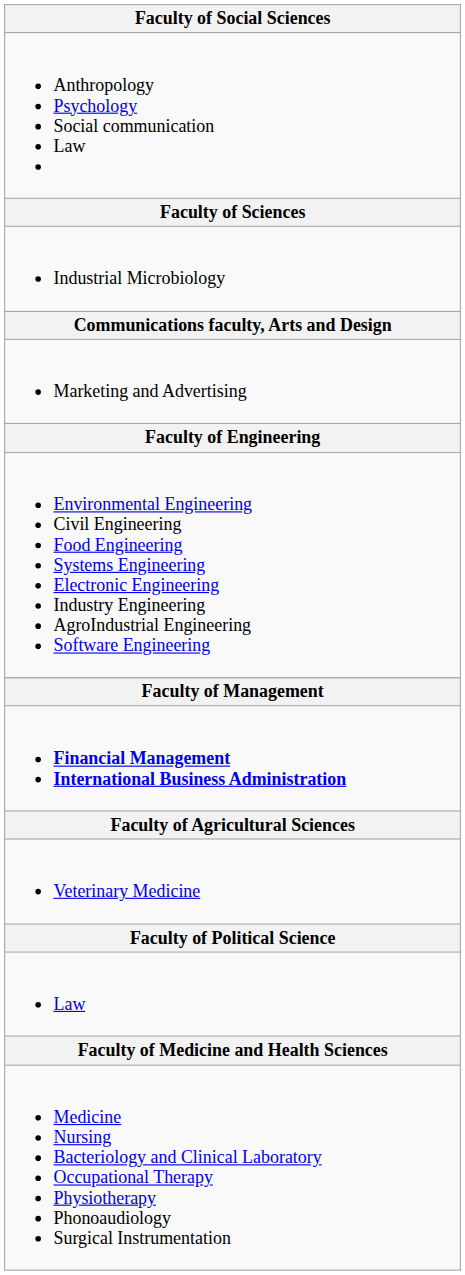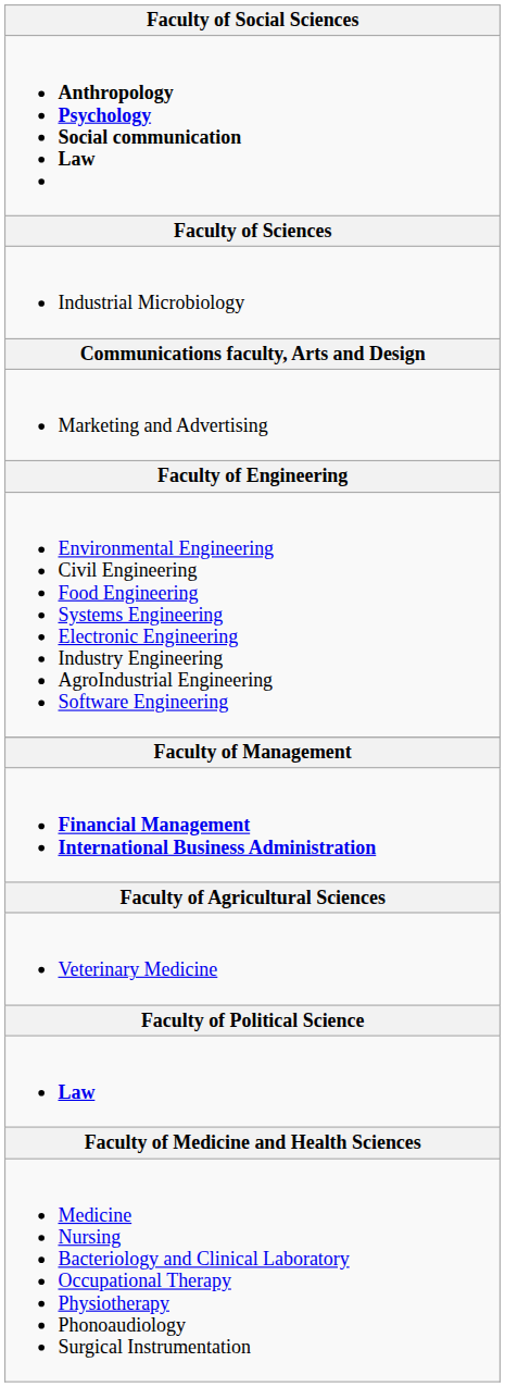row 2 | column 1: normal -> bold
row 14 | column 1: normal -> bold
